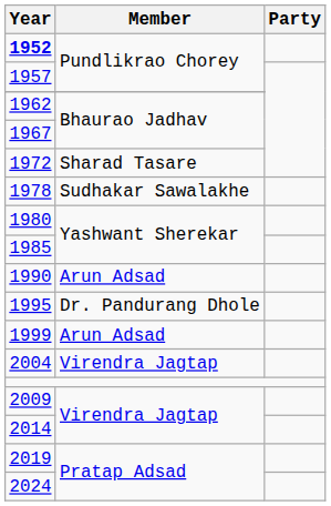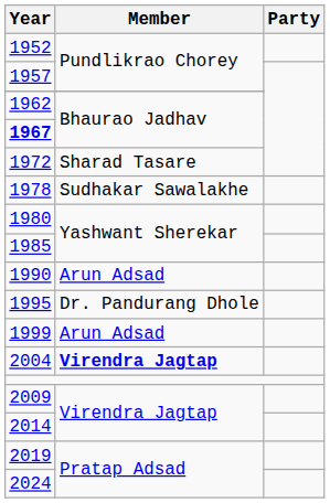1952 | Year: bold -> normal
1967 | Year: normal -> bold
2004 | Member: normal -> bold
